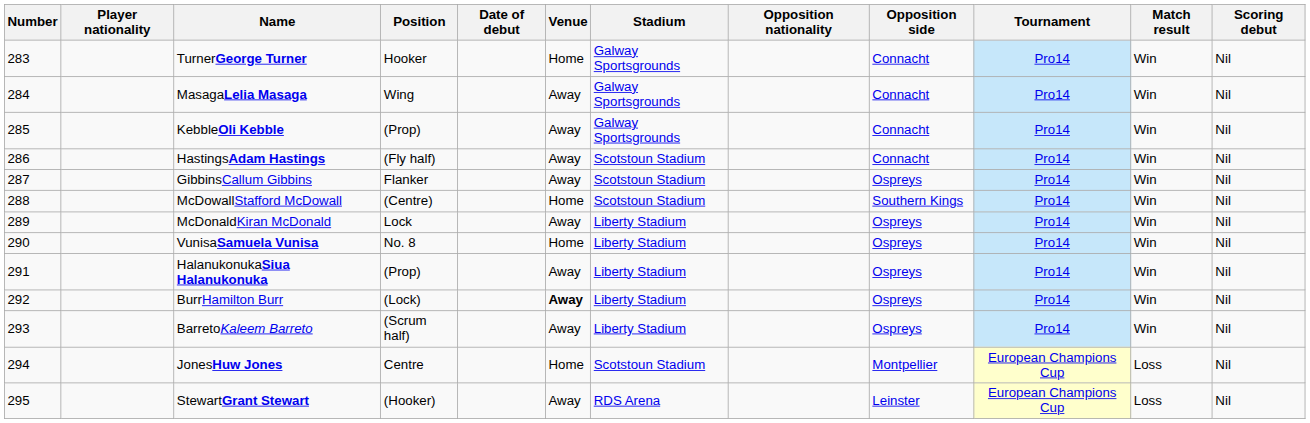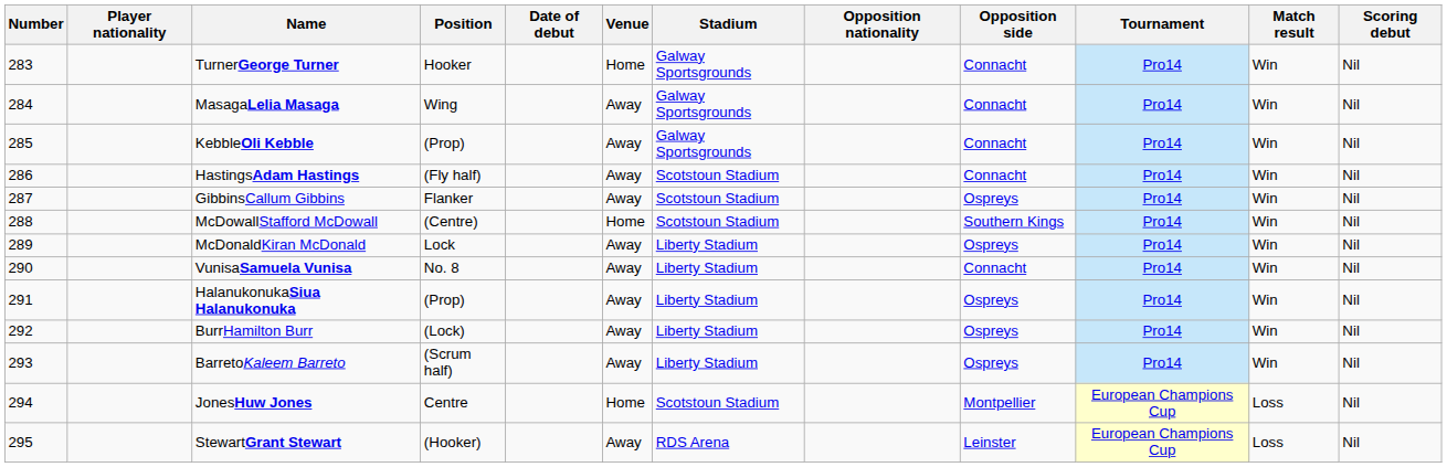VunisaSamuela Vunisa | Venue: Home -> Away
VunisaSamuela Vunisa | Opposition side: Ospreys -> Connacht
BurrHamilton Burr | Venue: bold -> normal
